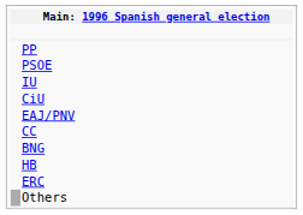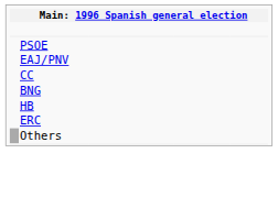- row: PP
- row: IU
- row: CiU
